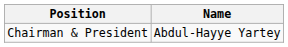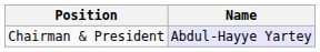Chairman & President | Name: no background -> lavender background
